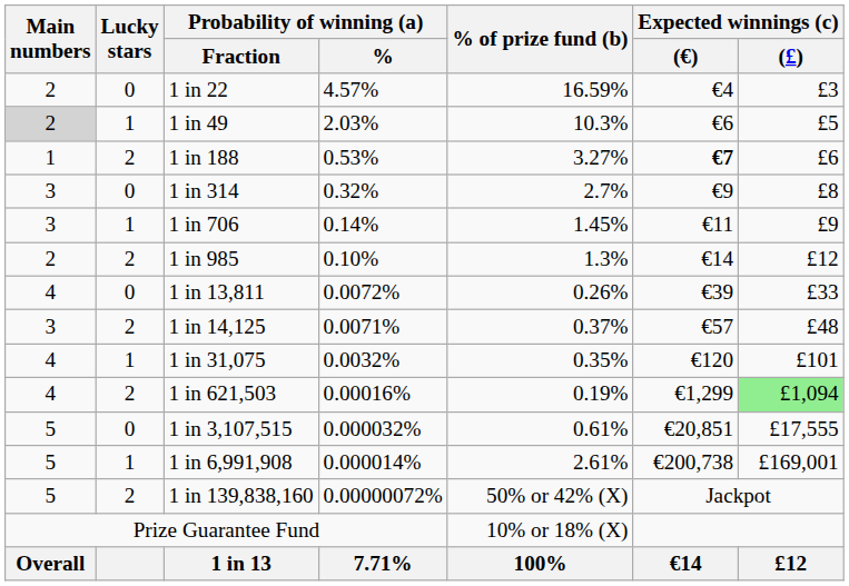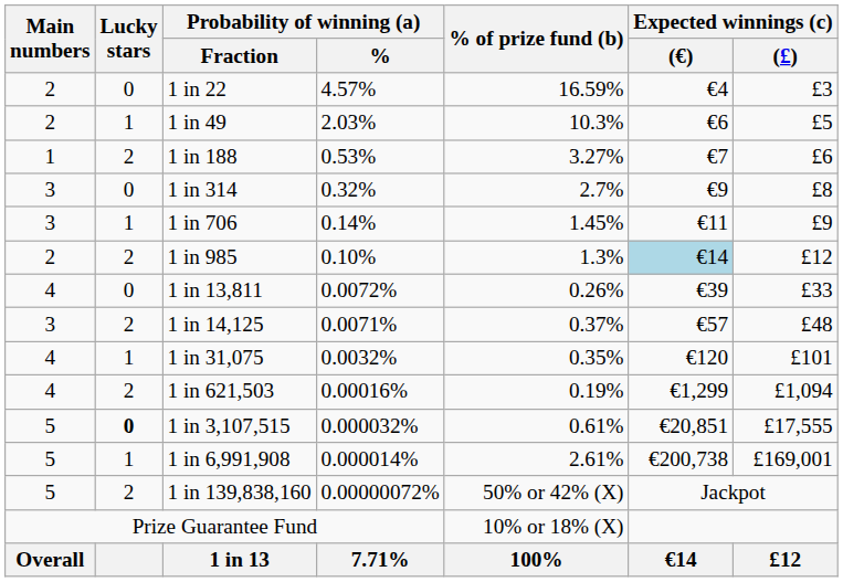1 in 49 | Main numbers: lightgrey background -> no background
1 in 188 | Expected winnings (c) / (€): bold -> normal
1 in 985 | Expected winnings (c) / (€): no background -> lightblue background
1 in 621,503 | Expected winnings (c) / (£): lightgreen background -> no background
1 in 3,107,515 | Lucky stars: normal -> bold
